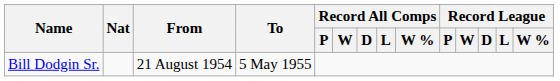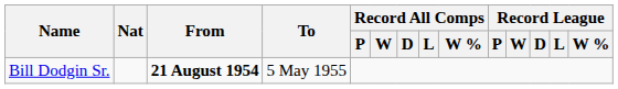Bill Dodgin Sr. | From: normal -> bold
